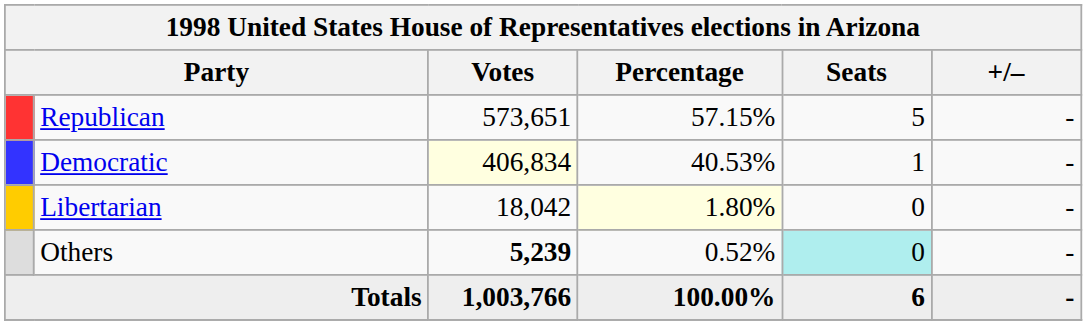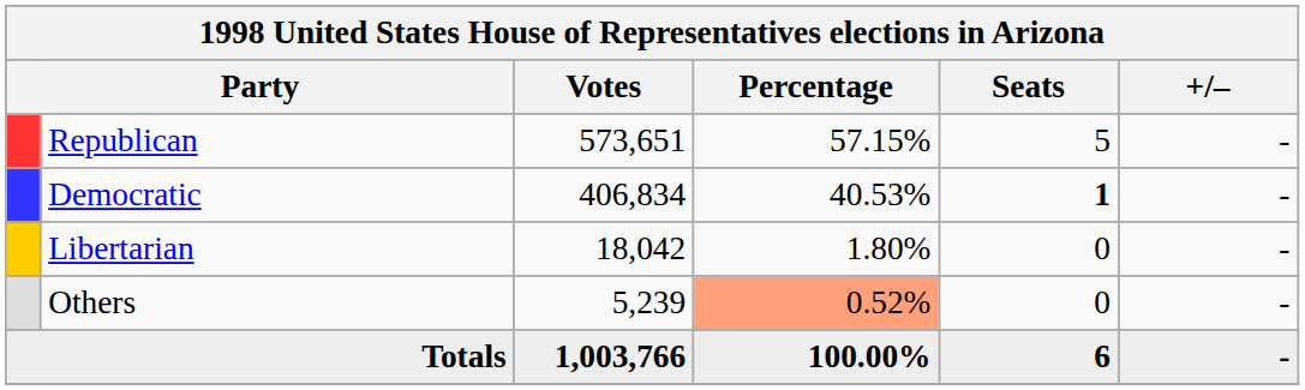Democratic | Votes: lightyellow background -> no background
Democratic | Seats: normal -> bold
Libertarian | Percentage: lightyellow background -> no background
Others | Votes: bold -> normal
Others | Percentage: no background -> lightsalmon background
Others | Seats: paleturquoise background -> no background
